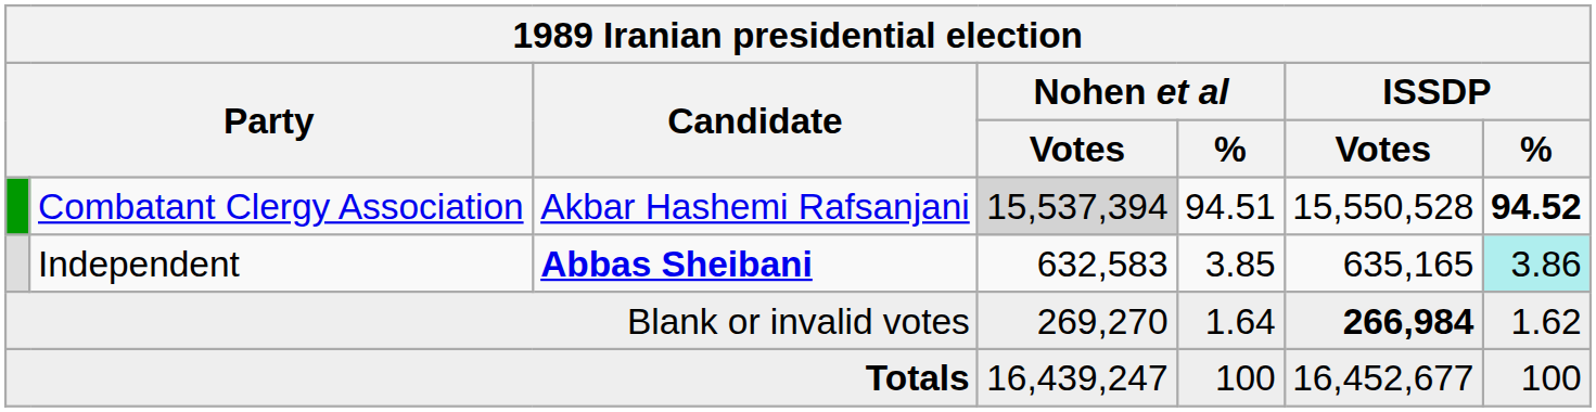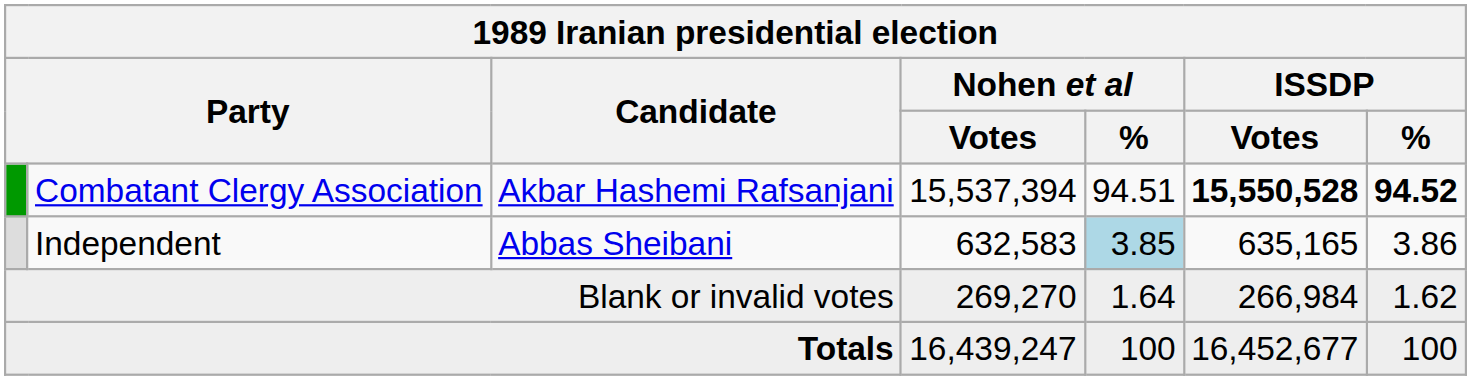Combatant Clergy Association | Nohen et al / Votes: lightgrey background -> no background
Combatant Clergy Association | ISSDP / Votes: normal -> bold
Independent | Candidate: bold -> normal
Independent | Nohen et al / %: no background -> lightblue background
Independent | ISSDP / %: paleturquoise background -> no background
Blank or invalid votes | ISSDP / Votes: bold -> normal
